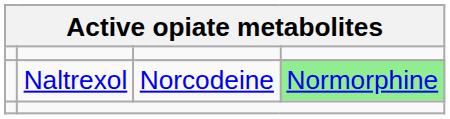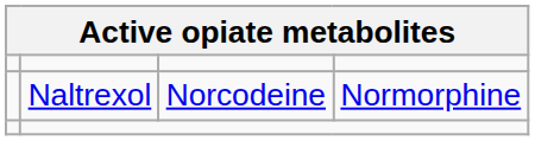Naltrexol | column 4: lightgreen background -> no background
